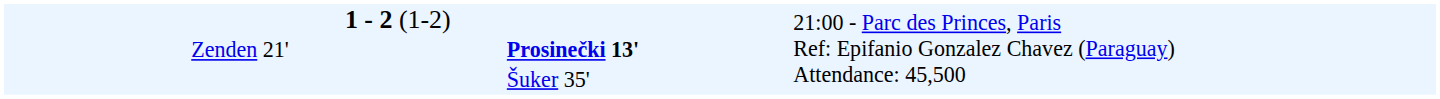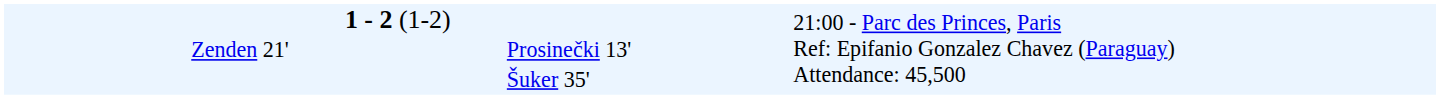Zenden 21' | column 3: bold -> normal
